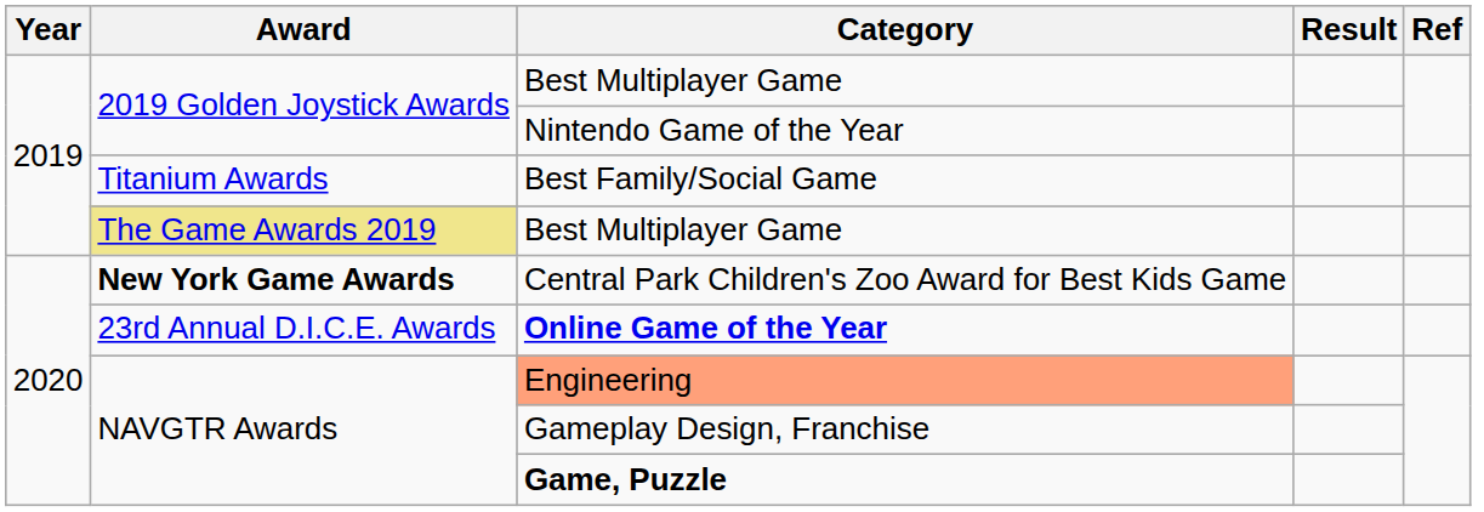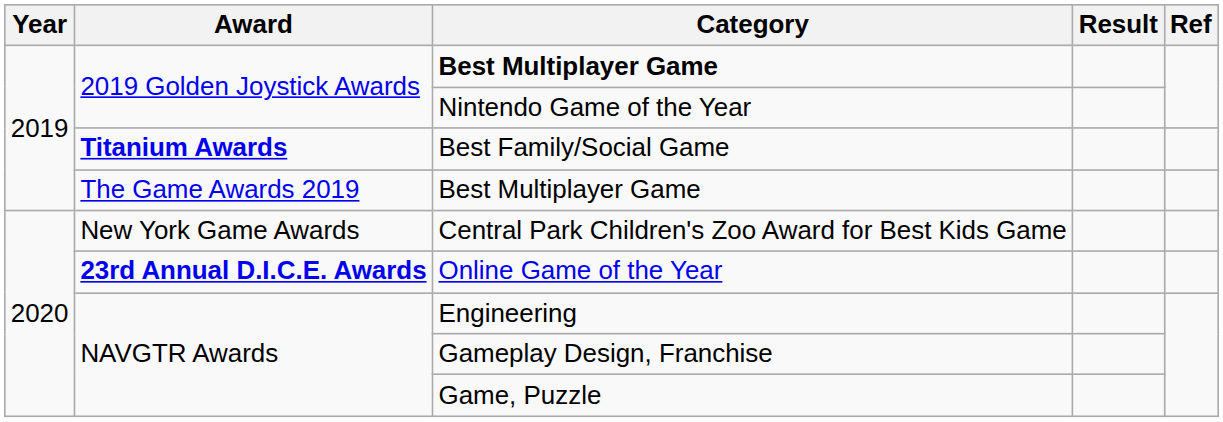2019 Golden Joystick Awards / Best Multiplayer Game | Category: normal -> bold
Best Family/Social Game | Award: normal -> bold
The Game Awards 2019 / Best Multiplayer Game | Award: khaki background -> no background
Central Park Children's Zoo Award for Best Kids Game | Award: bold -> normal
Online Game of the Year | Award: normal -> bold
Online Game of the Year | Category: bold -> normal
Engineering | Category: lightsalmon background -> no background
Game, Puzzle | Category: bold -> normal
